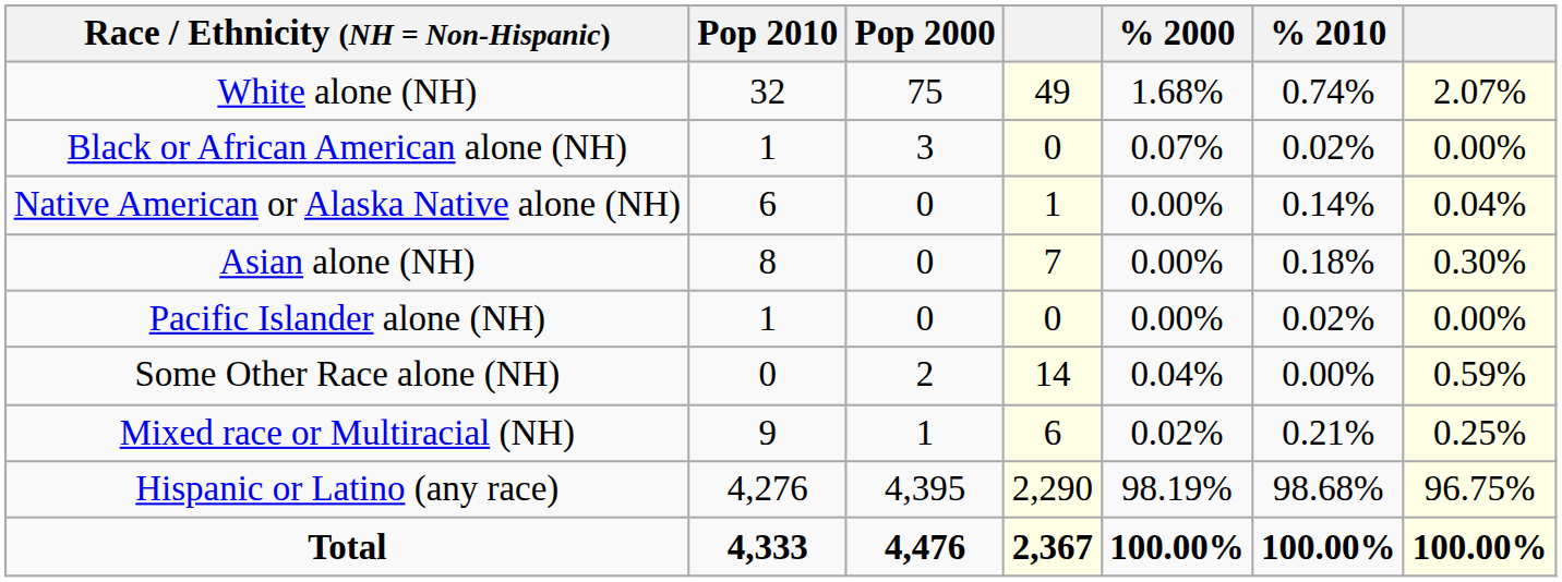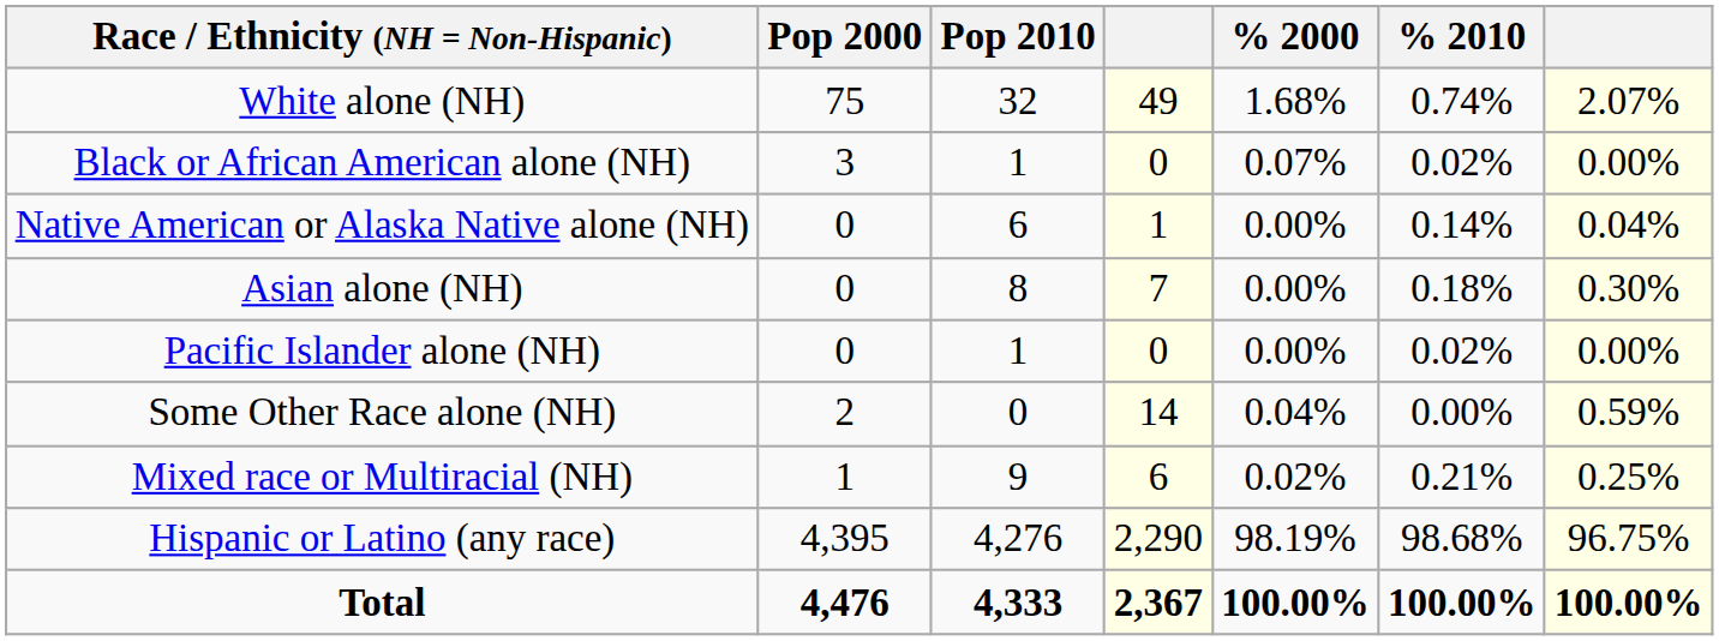columns swapped: Pop 2000 <-> Pop 2010
